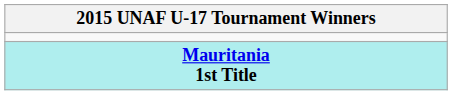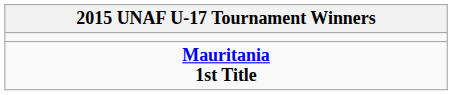row 3 | column 1: paleturquoise background -> no background
